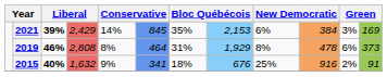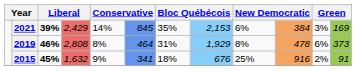2015 | column 3: 40% -> 45%
